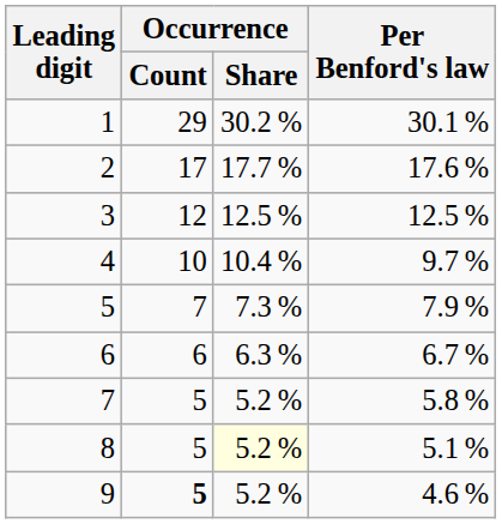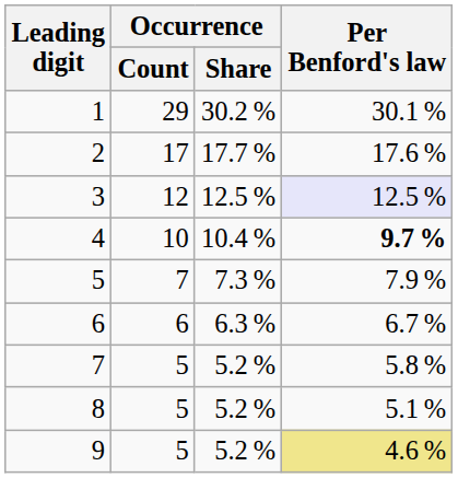3 | Per Benford's law: no background -> lavender background
4 | Per Benford's law: normal -> bold
8 | Occurrence / Share: lightyellow background -> no background
9 | Occurrence / Count: bold -> normal
9 | Per Benford's law: no background -> khaki background
